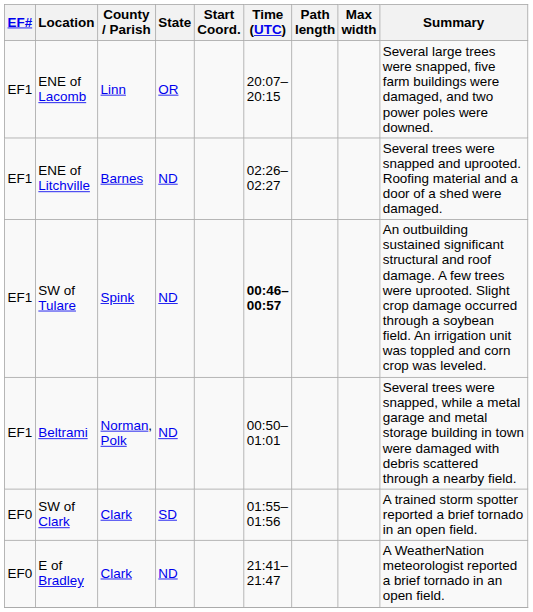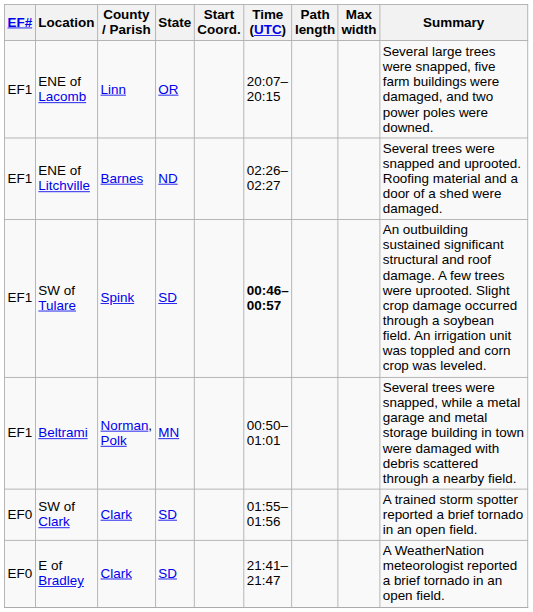SW of Tulare | State: ND -> SD
Beltrami | State: ND -> MN
E of Bradley | State: ND -> SD
